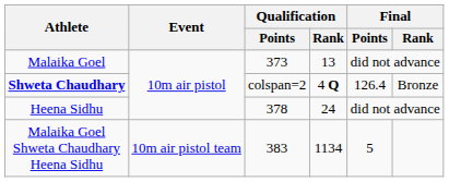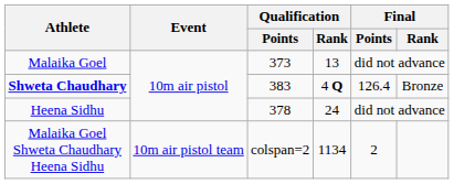Shweta Chaudhary | Qualification / Points: colspan=2 -> 383
Malaika Goel Shweta Chaudhary Heena Sidhu | Qualification / Points: 383 -> colspan=2
Malaika Goel Shweta Chaudhary Heena Sidhu | Final / Points: 5 -> 2
